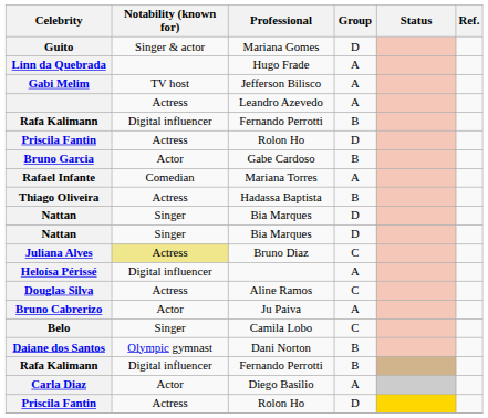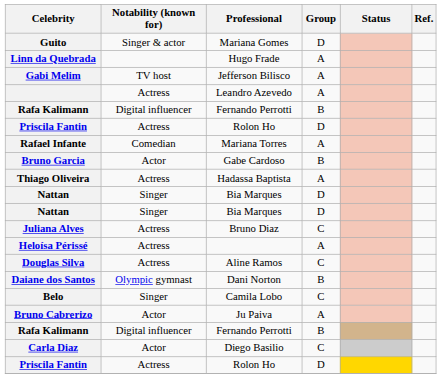rows swapped: Rafael Infante <-> Bruno Garcia
Thiago Oliveira | Group: B -> A
Juliana Alves | Notability (known for): khaki background -> no background
Heloísa Périssé | Notability (known for): Digital influencer -> Actress
rows swapped: Daiane dos Santos <-> Bruno Cabrerizo
Carla Diaz | Group: A -> C
